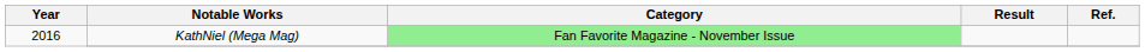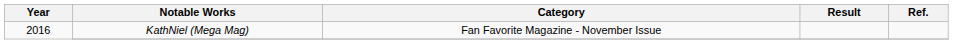KathNiel (Mega Mag) | Category: lightgreen background -> no background
